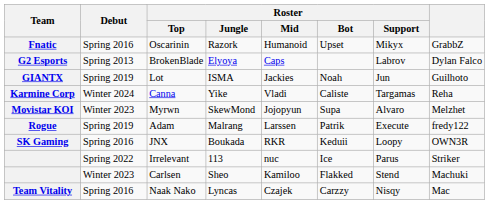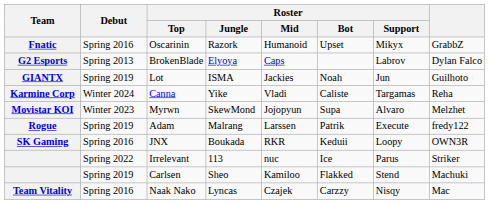Carlsen | Debut: Winter 2023 -> Spring 2019
